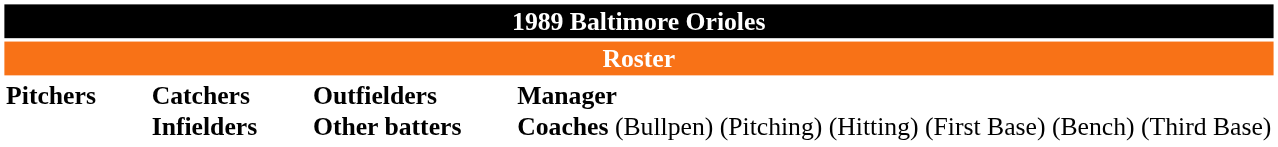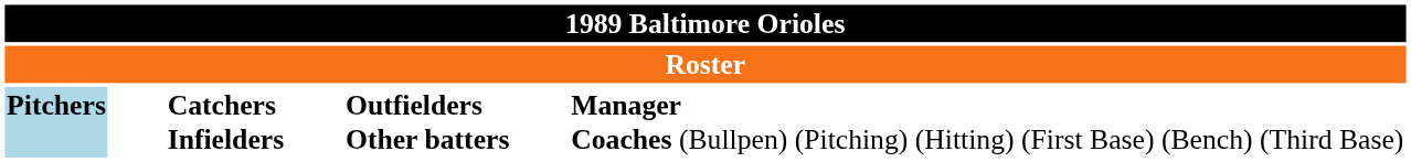Pitchers | column 1: no background -> lightblue background
